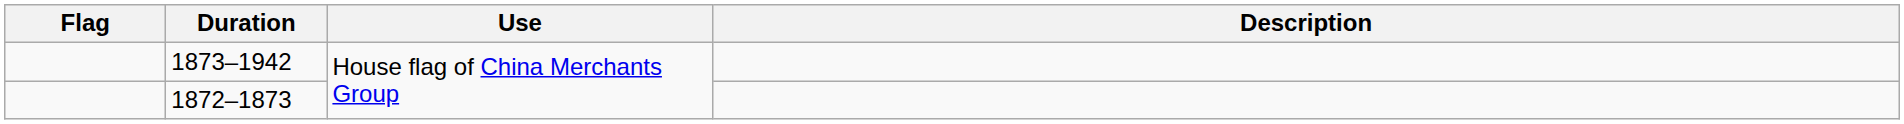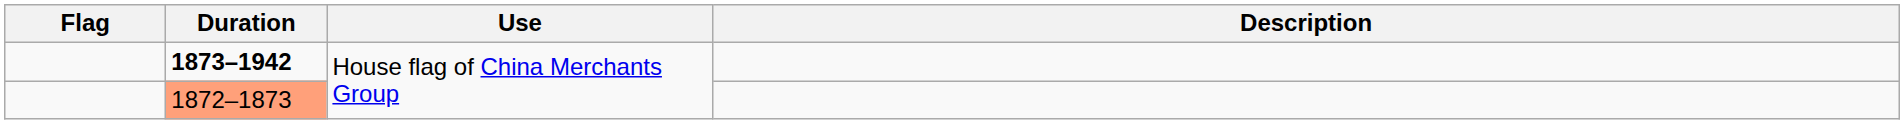1873–1942 | Duration: normal -> bold
1872–1873 | Duration: no background -> lightsalmon background
